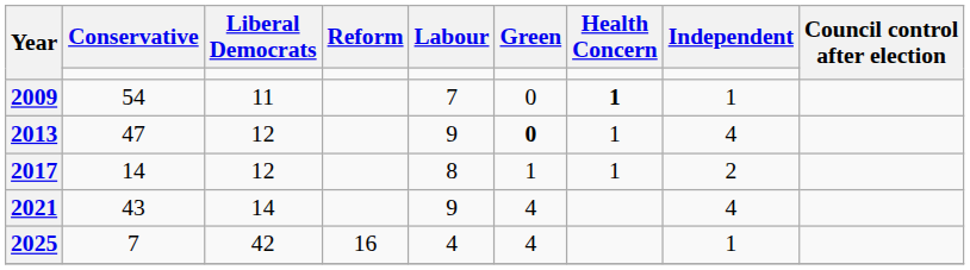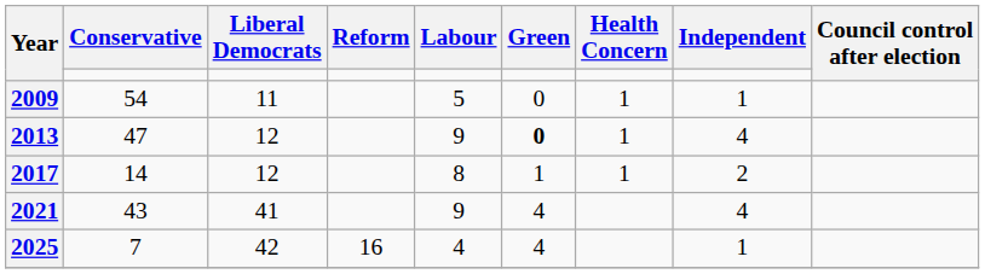2009 | Labour: 7 -> 5
2009 | Health Concern: bold -> normal
2021 | Liberal Democrats: 14 -> 41
